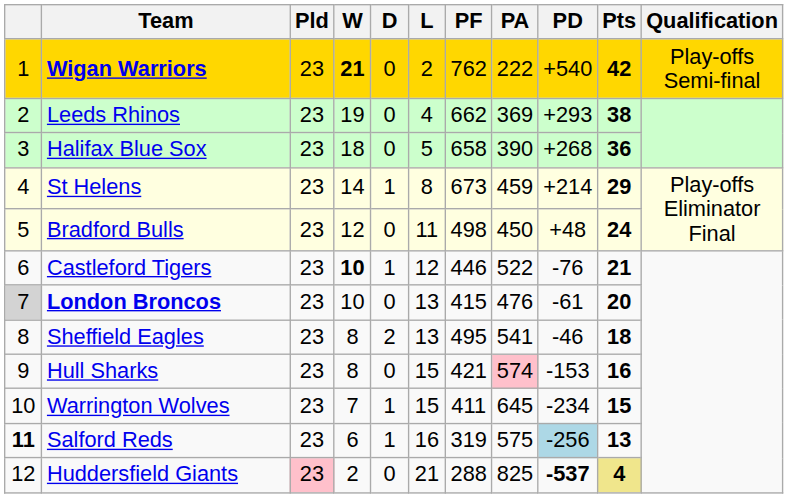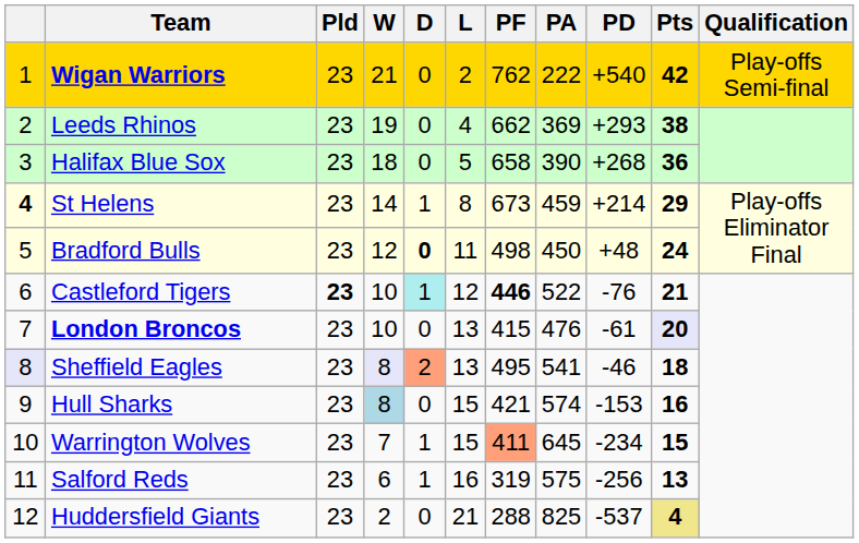Wigan Warriors | W: bold -> normal
St Helens | column 1: normal -> bold
Bradford Bulls | D: normal -> bold
Castleford Tigers | Pld: normal -> bold
Castleford Tigers | W: bold -> normal
Castleford Tigers | D: no background -> paleturquoise background
Castleford Tigers | PF: normal -> bold
London Broncos | column 1: lightgrey background -> no background
London Broncos | Pts: no background -> lavender background
Sheffield Eagles | column 1: no background -> lavender background
Sheffield Eagles | W: no background -> lavender background
Sheffield Eagles | D: no background -> lightsalmon background
Hull Sharks | W: no background -> lightblue background
Hull Sharks | PA: pink background -> no background
Warrington Wolves | PF: no background -> lightsalmon background
Salford Reds | column 1: bold -> normal
Salford Reds | PD: lightblue background -> no background
Huddersfield Giants | Pld: pink background -> no background
Huddersfield Giants | PD: bold -> normal
